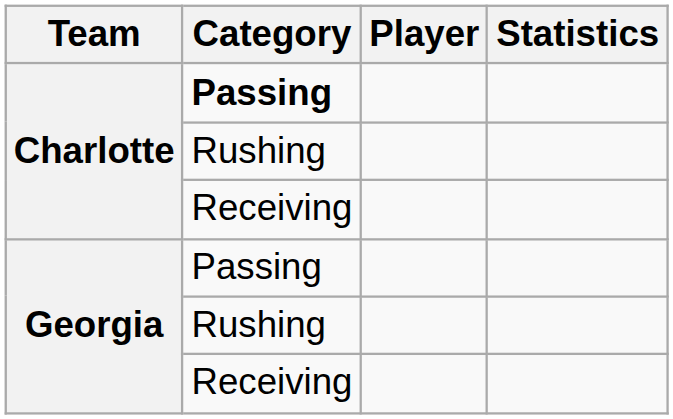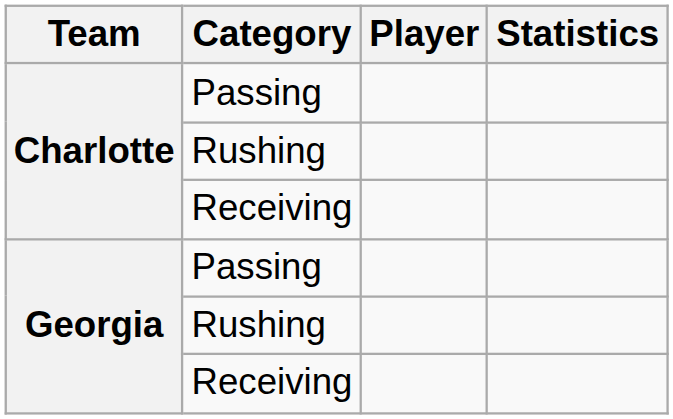Charlotte / Passing | Category: bold -> normal
